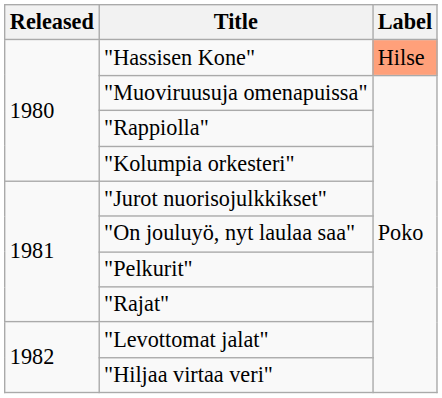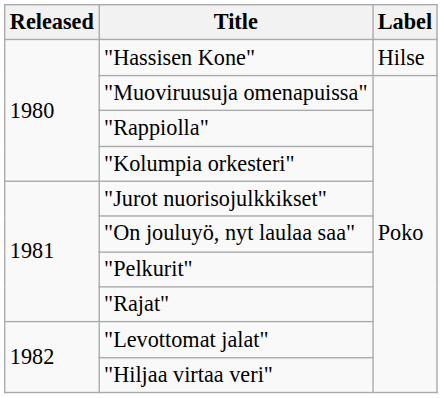"Hassisen Kone" | Label: lightsalmon background -> no background
